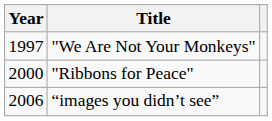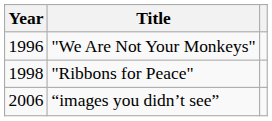"We Are Not Your Monkeys" | Year: 1997 -> 1996
"Ribbons for Peace" | Year: 2000 -> 1998
